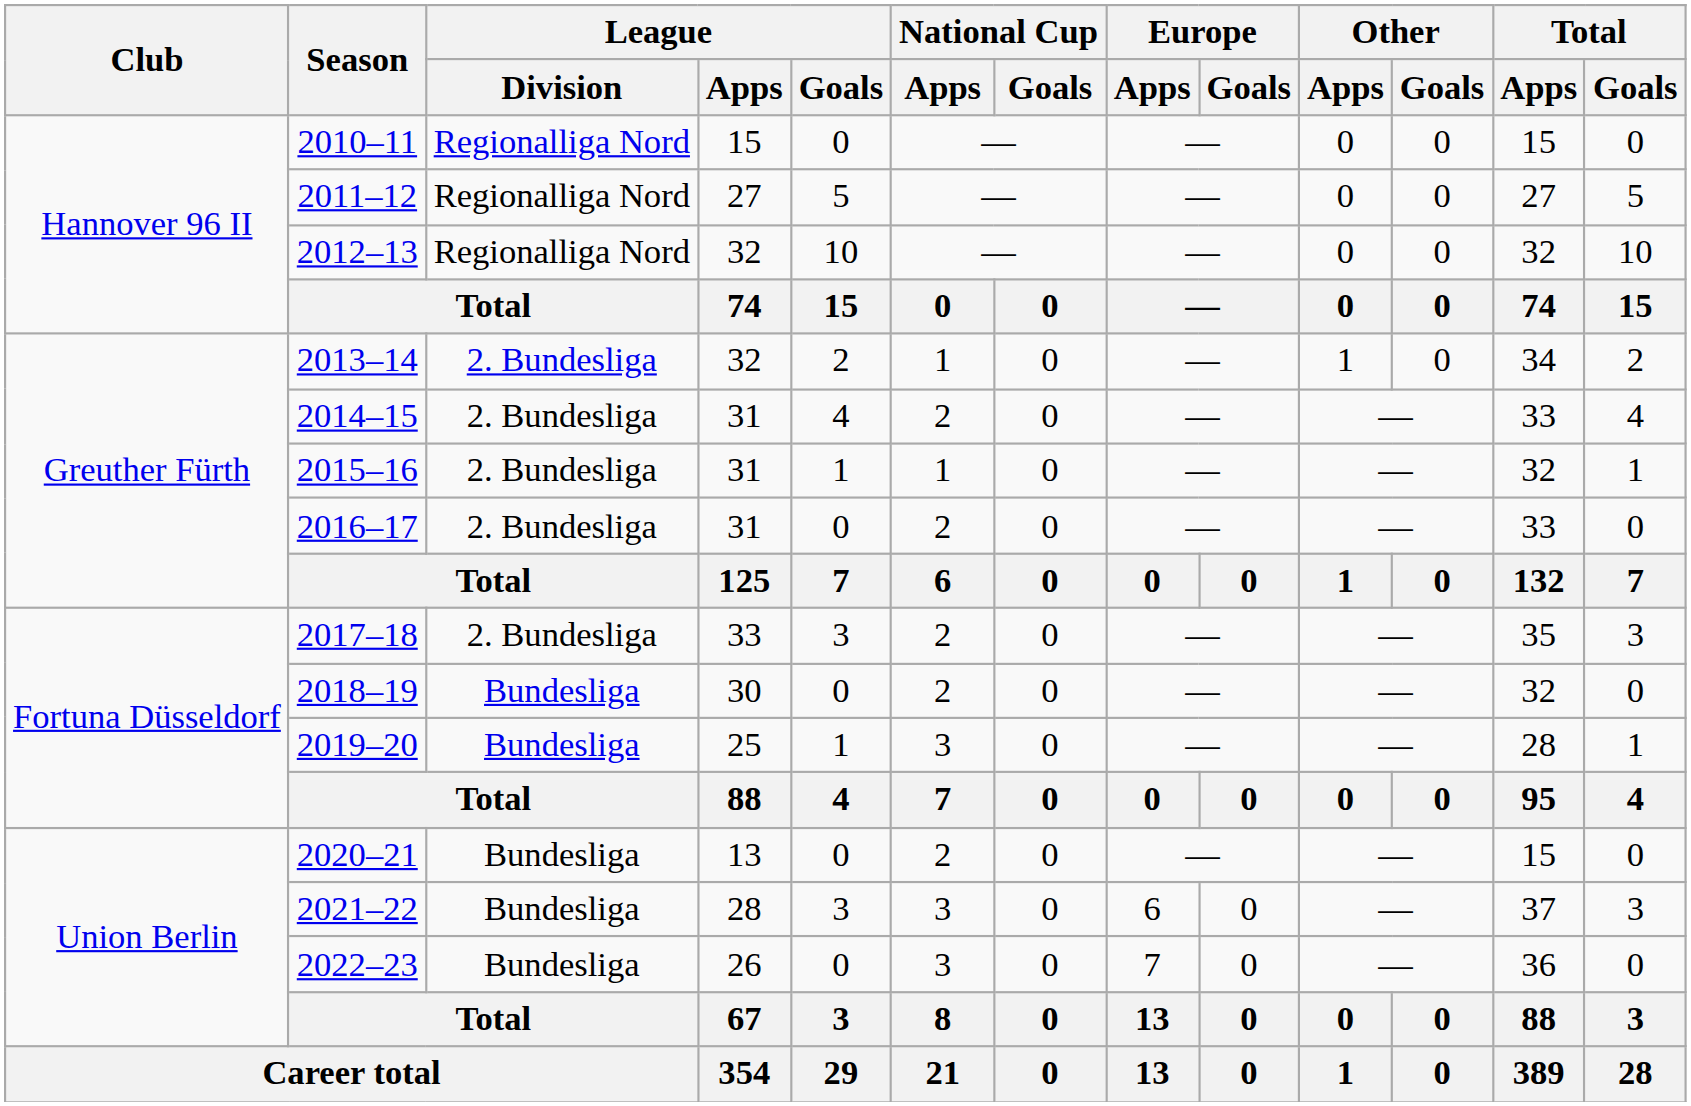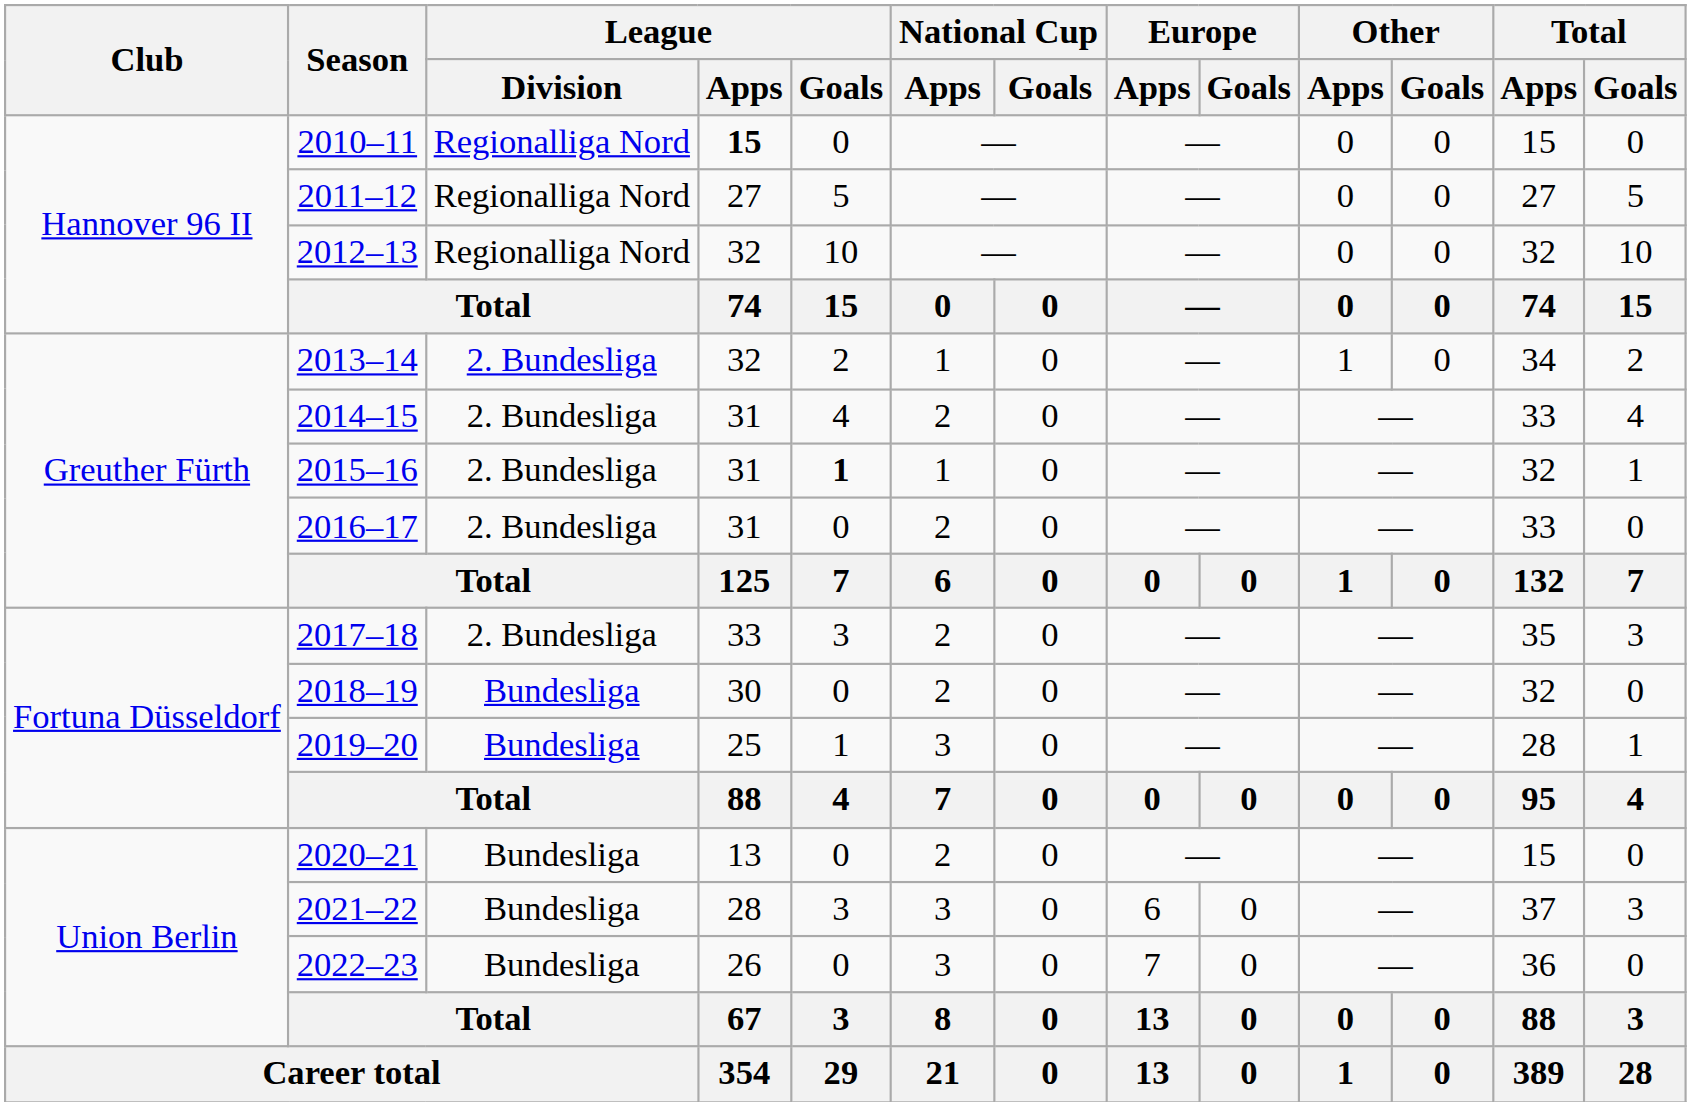2010–11 | League / Apps: normal -> bold
2015–16 | League / Goals: normal -> bold
